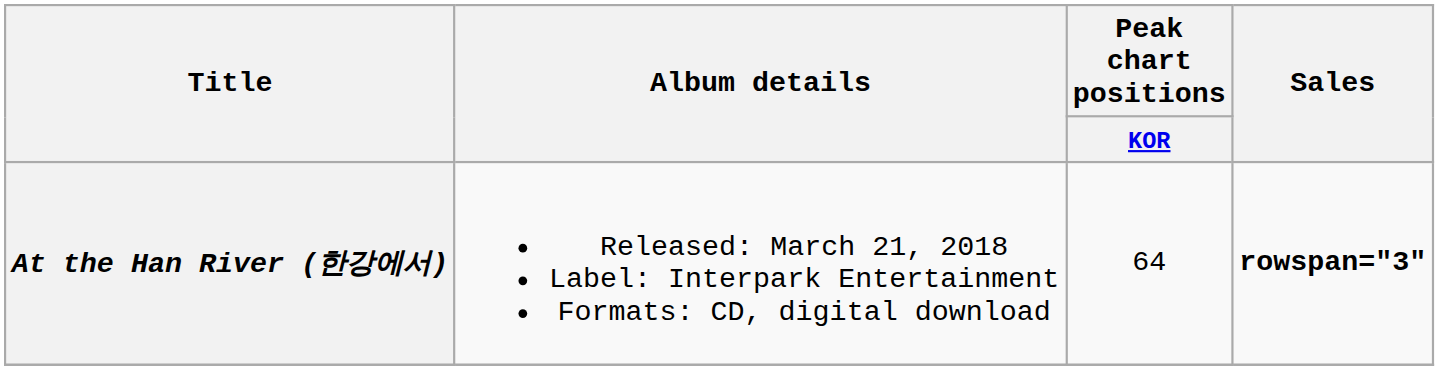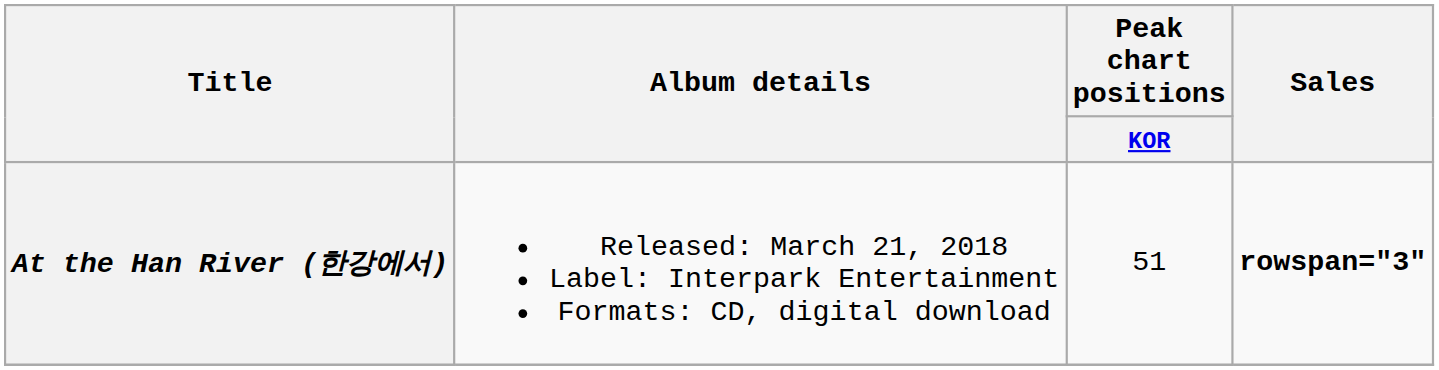At the Han River (한강에서) | Peak chart positions / KOR: 64 -> 51
